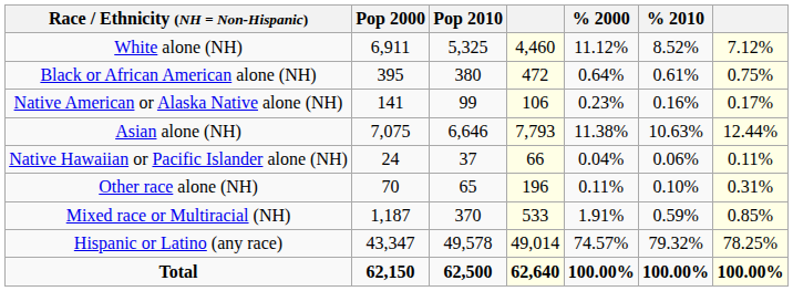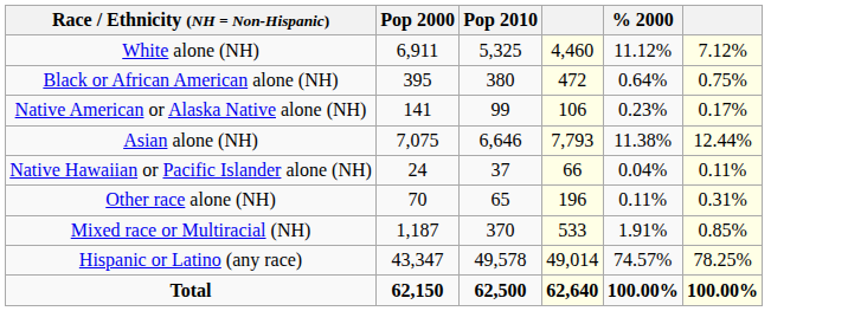- column: % 2010 | 8.52% | 0.61% | 0.16% | 10.63% | 0.06% | 0.10% | 0.59% | 79.32% | 100.00%
